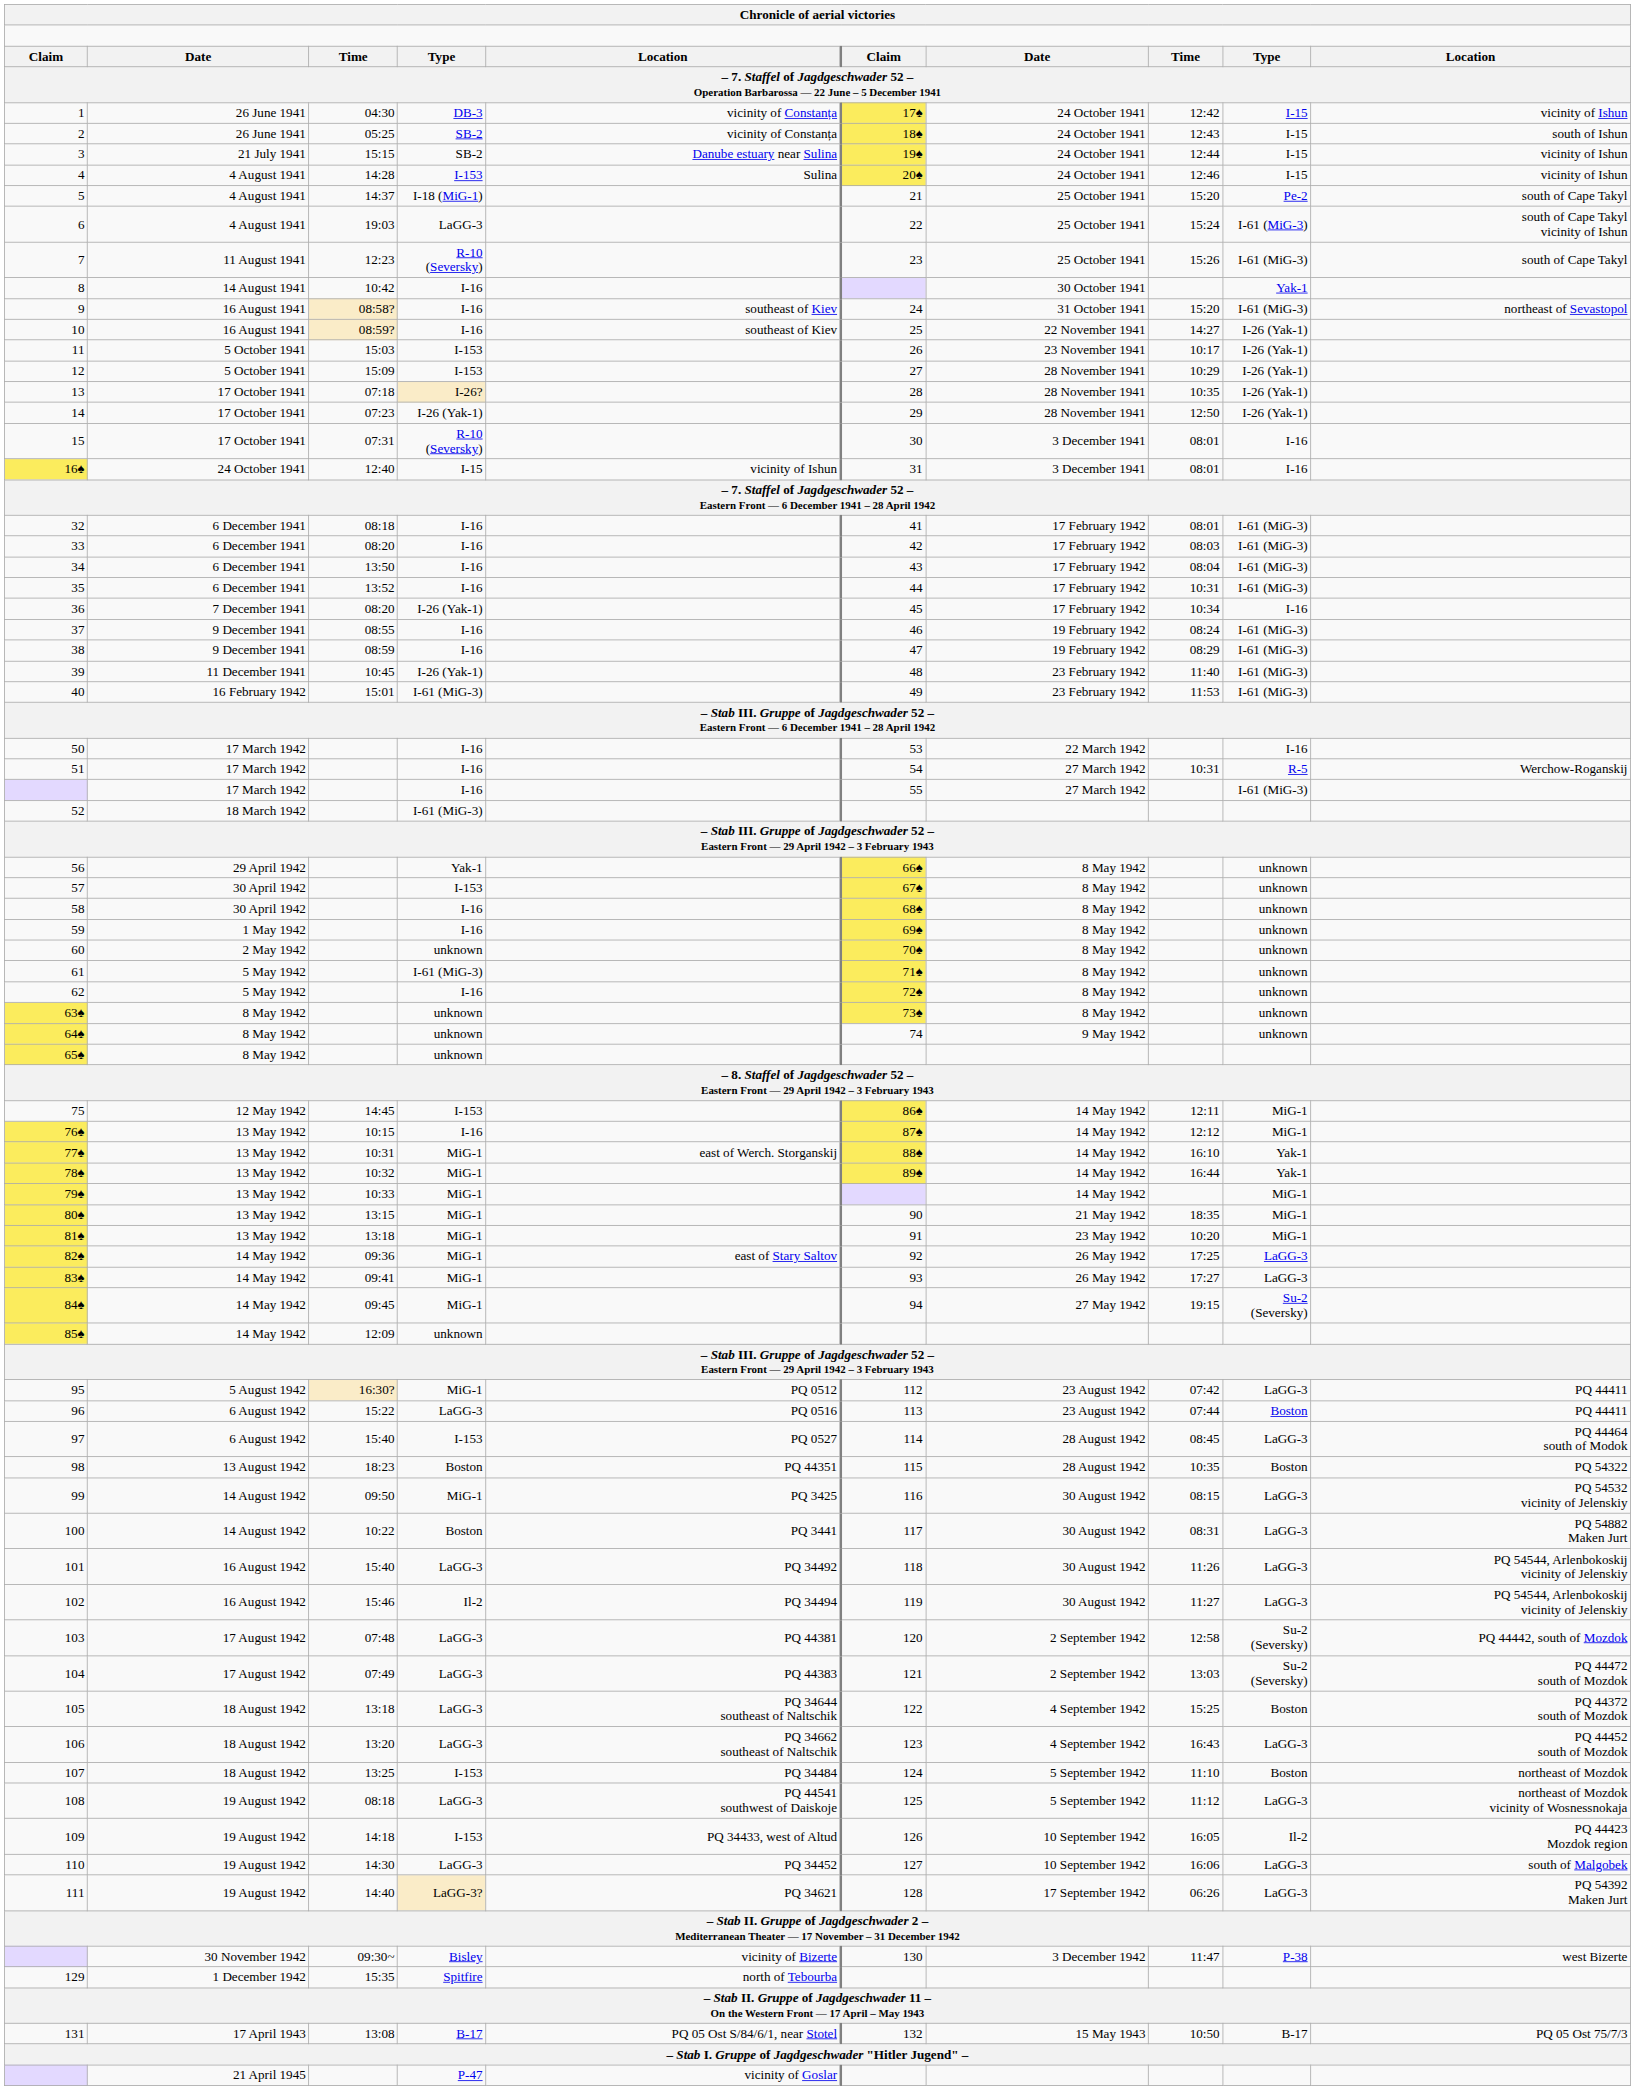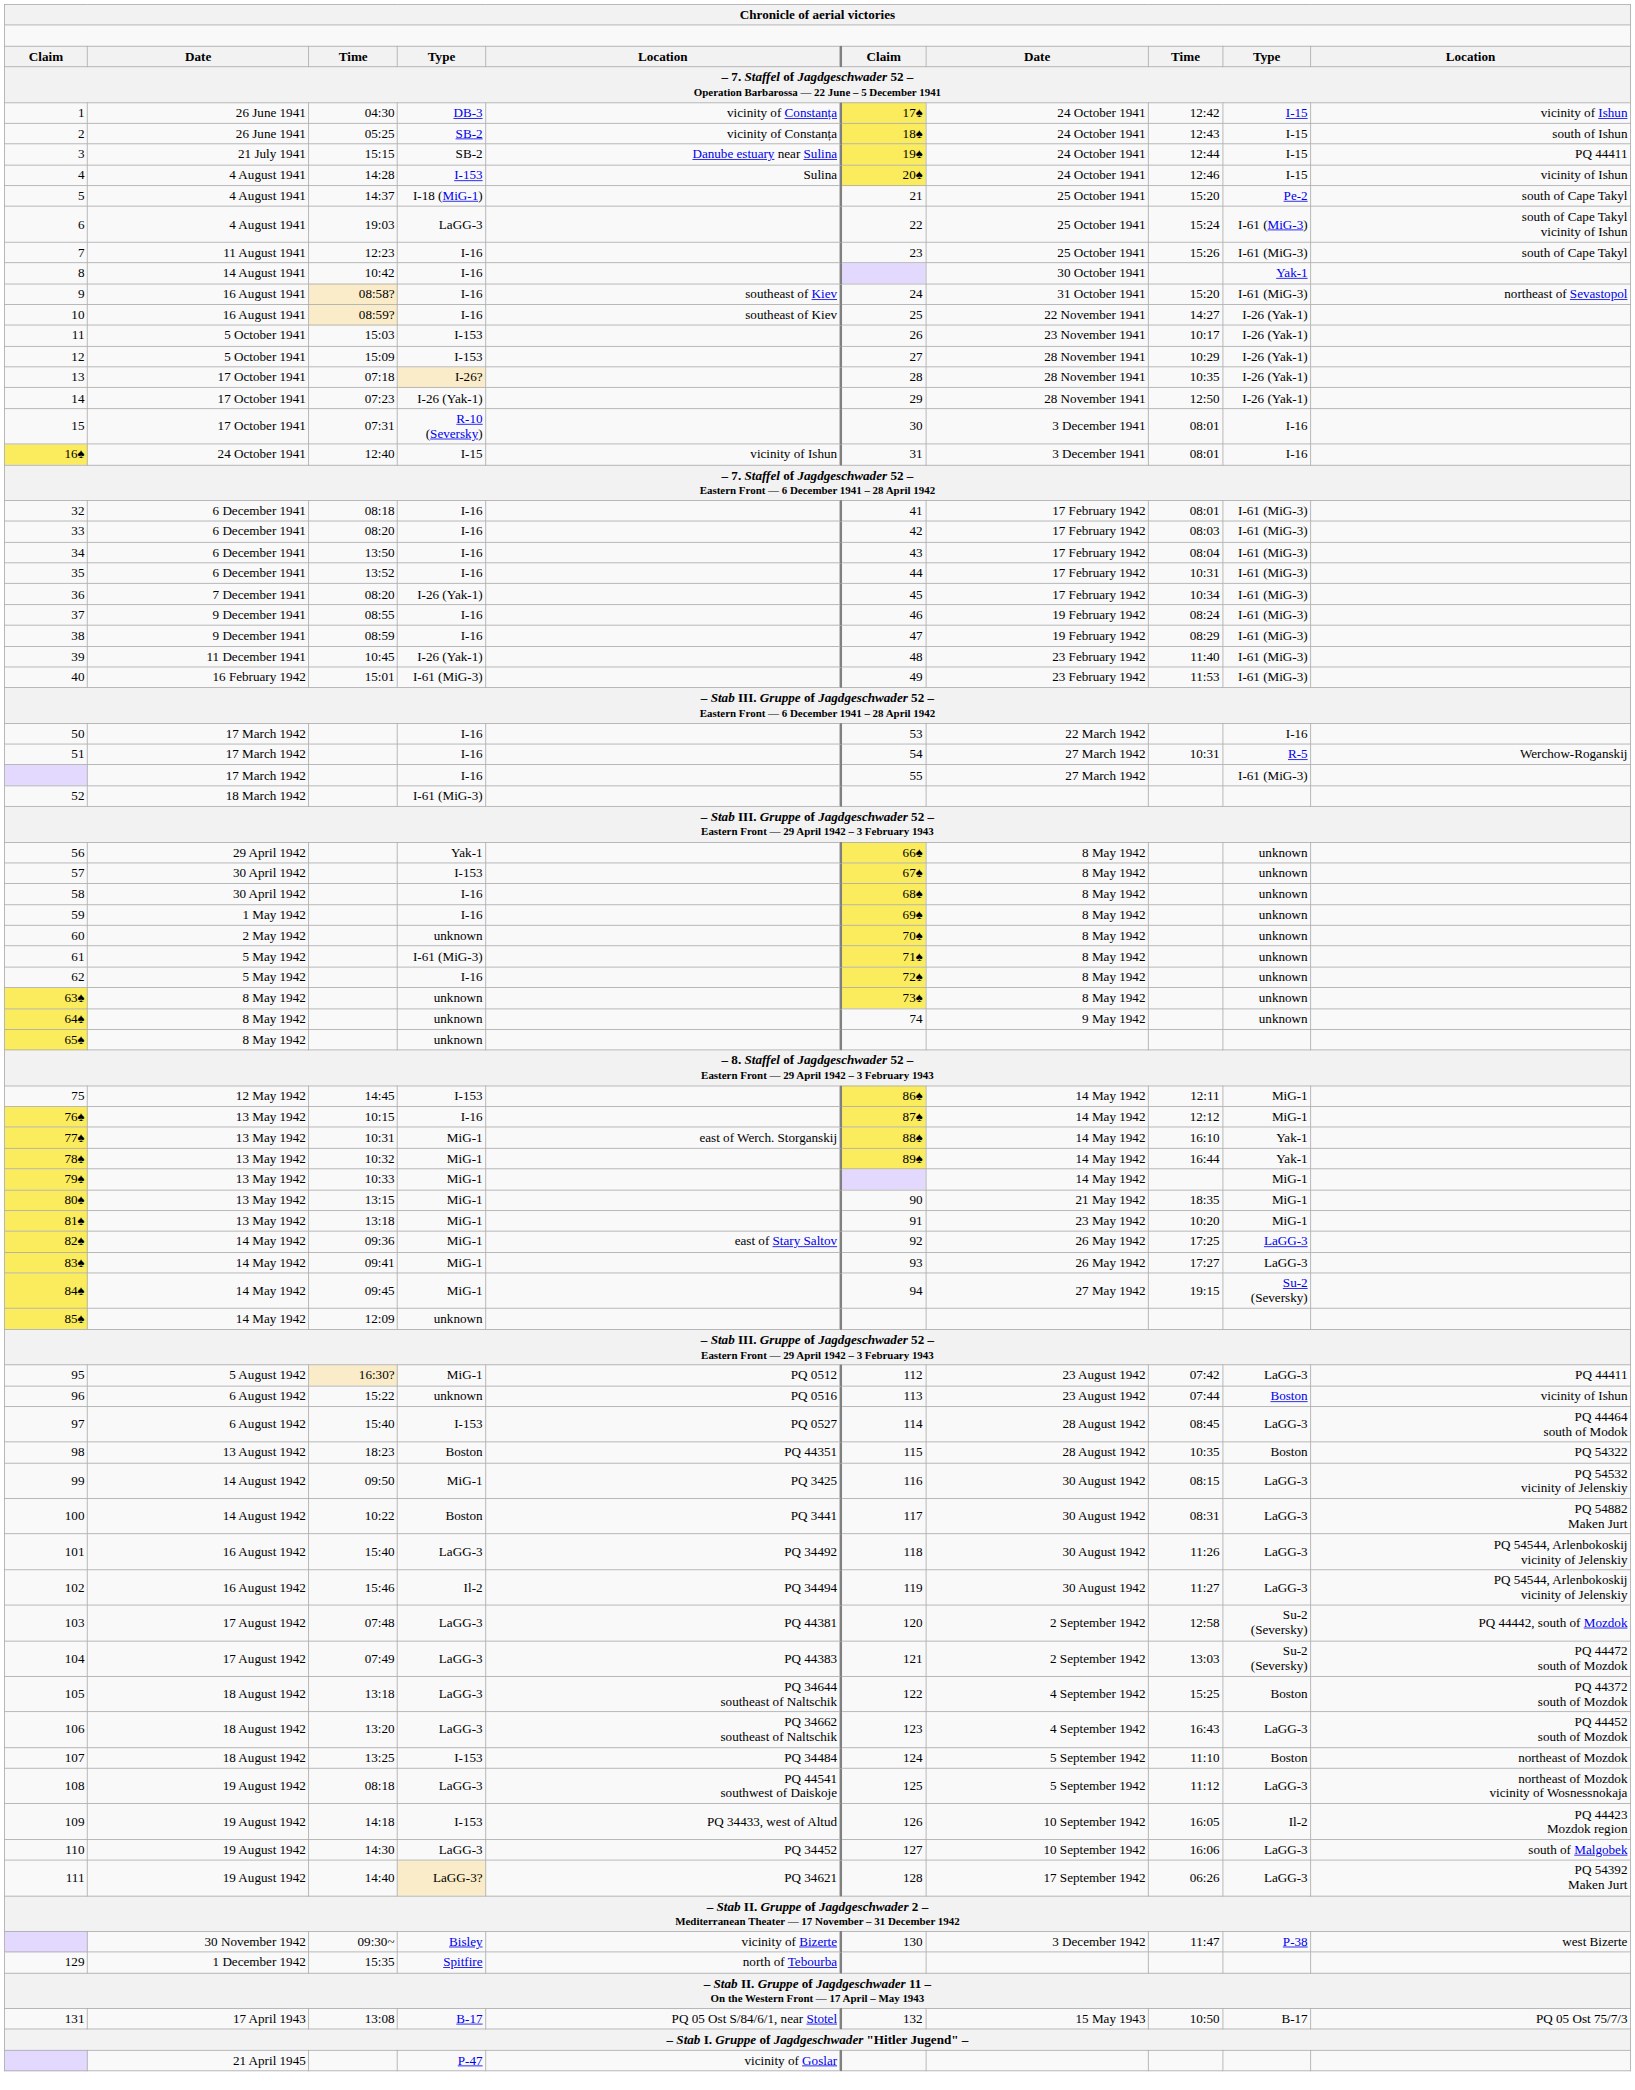3 | column 10: vicinity of Ishun -> PQ 44411
7 | column 4: R-10 (Seversky) -> I-16
36 | column 9: I-16 -> I-61 (MiG-3)
96 | column 4: LaGG-3 -> unknown
96 | column 10: PQ 44411 -> vicinity of Ishun
